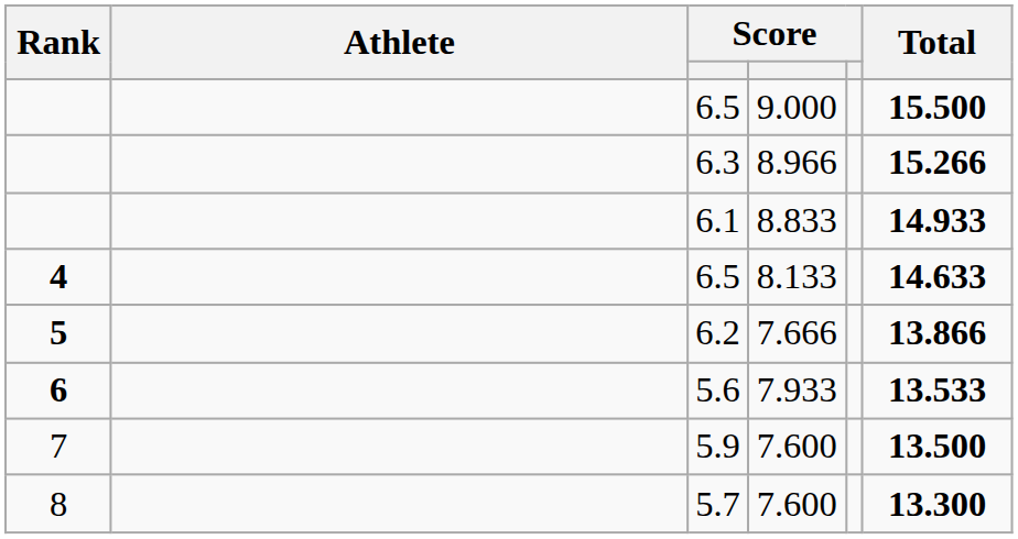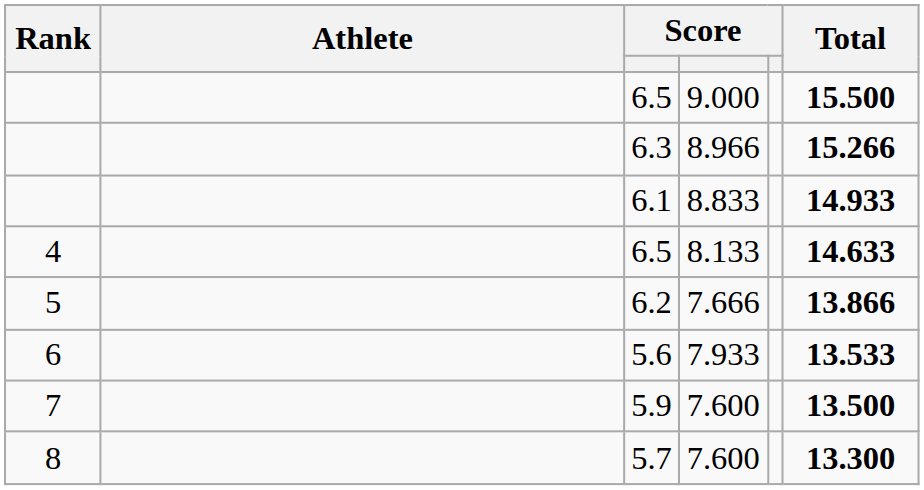6.5 / 8.133 | Rank: bold -> normal
6.2 | Rank: bold -> normal
5.6 | Rank: bold -> normal
